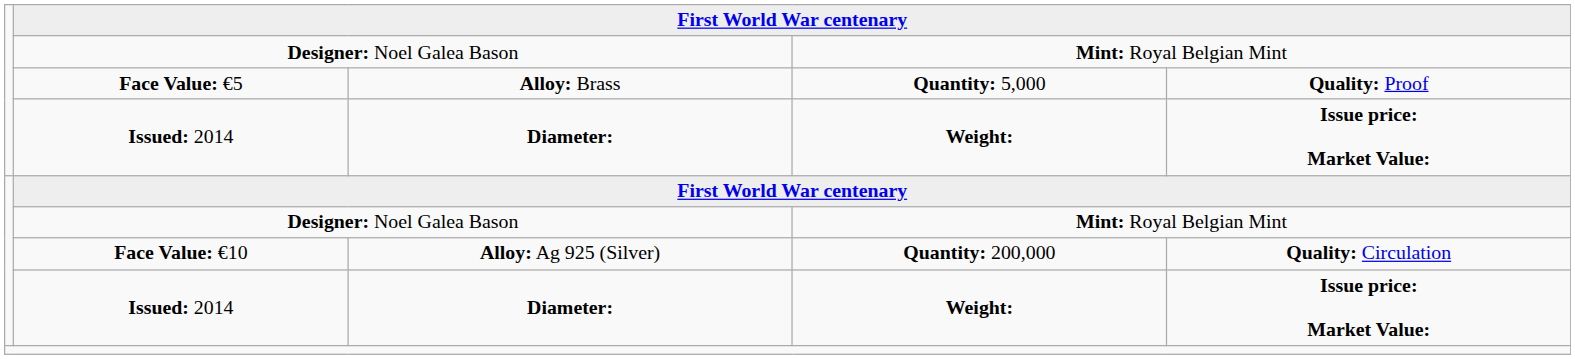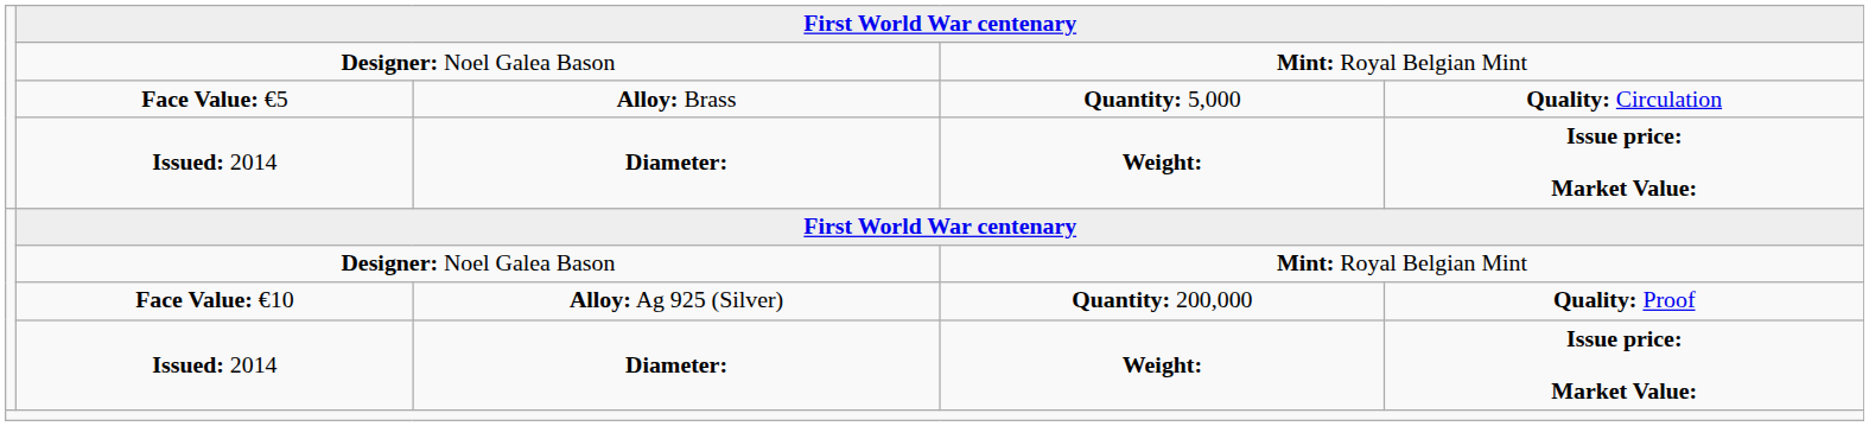Face Value: €5 | column 5: Quality: Proof -> Quality: Circulation
Face Value: €10 | column 5: Quality: Circulation -> Quality: Proof
